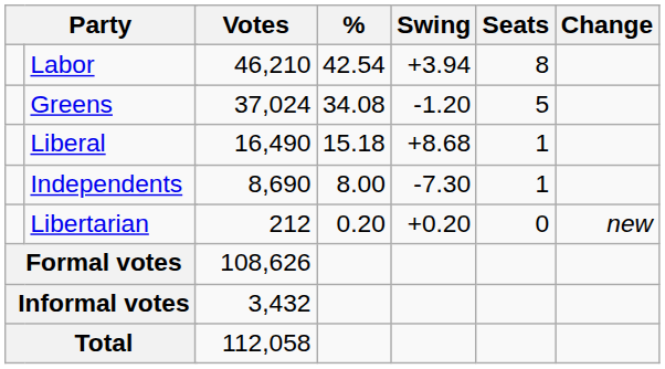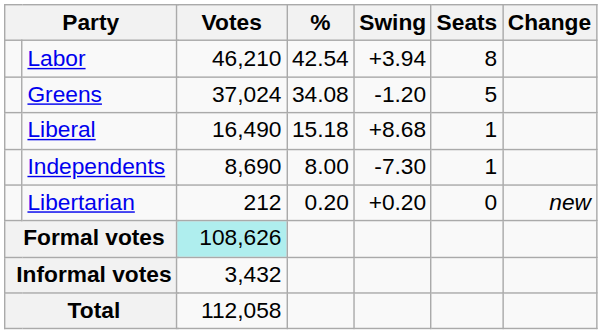Formal votes | Votes: no background -> paleturquoise background
